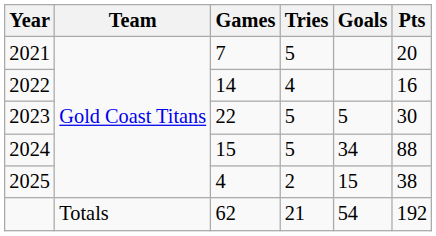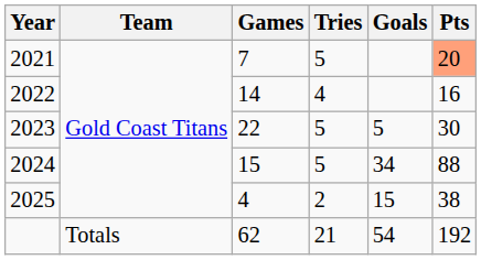2021 | Pts: no background -> lightsalmon background
